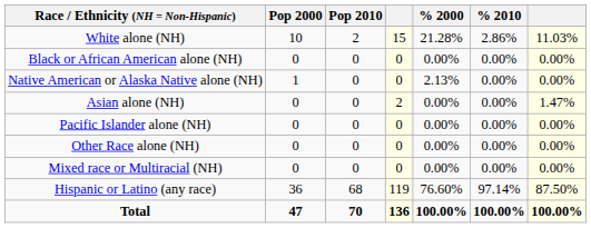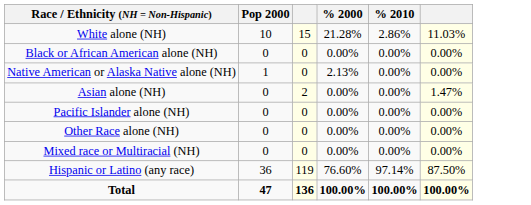- column: Pop 2010 | 2 | 0 | 0 | 0 | 0 | 0 | 0 | 68 | 70
